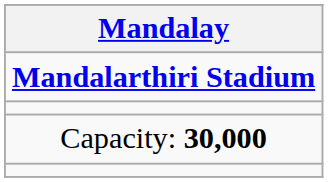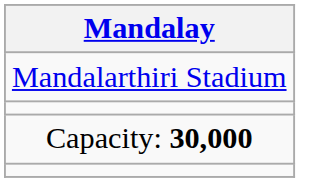row 2 | column 1: bold -> normal
